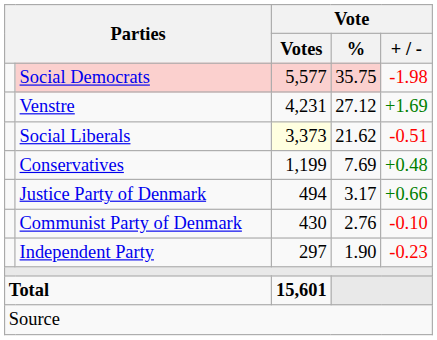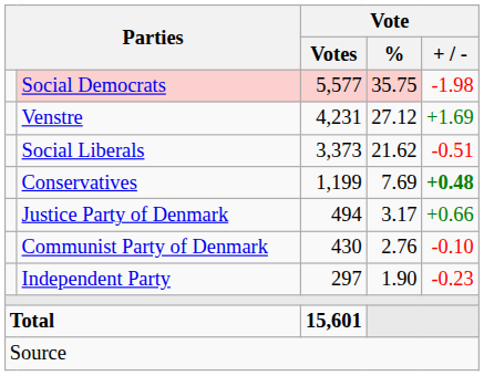Social Liberals | Vote / Votes: lightyellow background -> no background
Conservatives | Vote / + / -: normal -> bold
